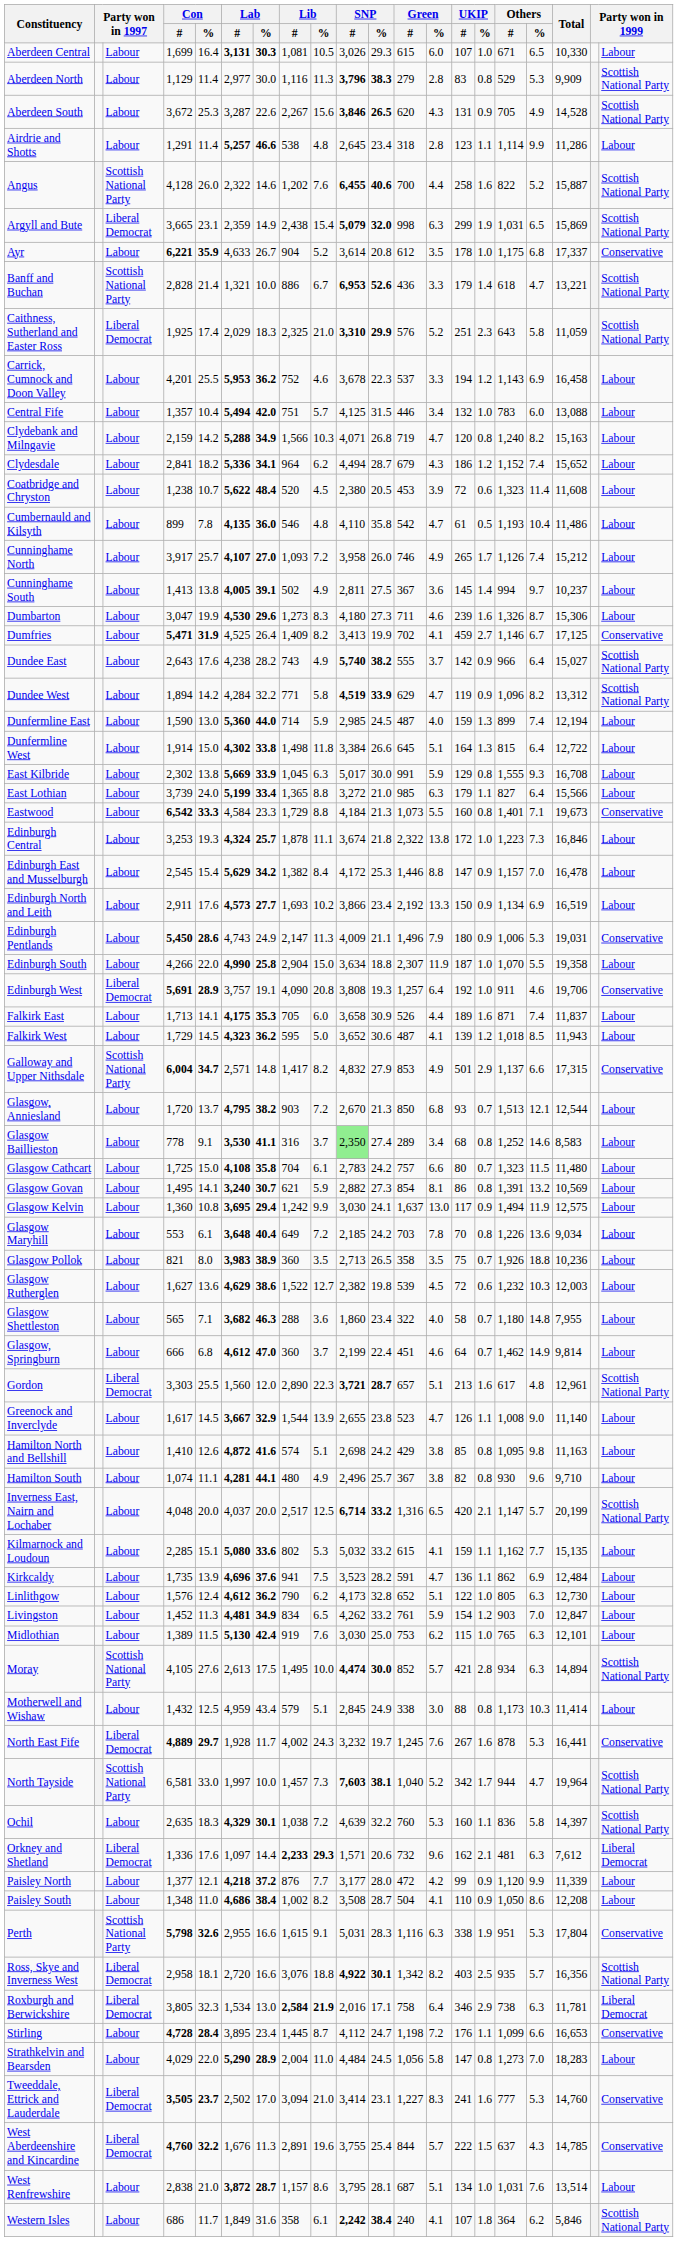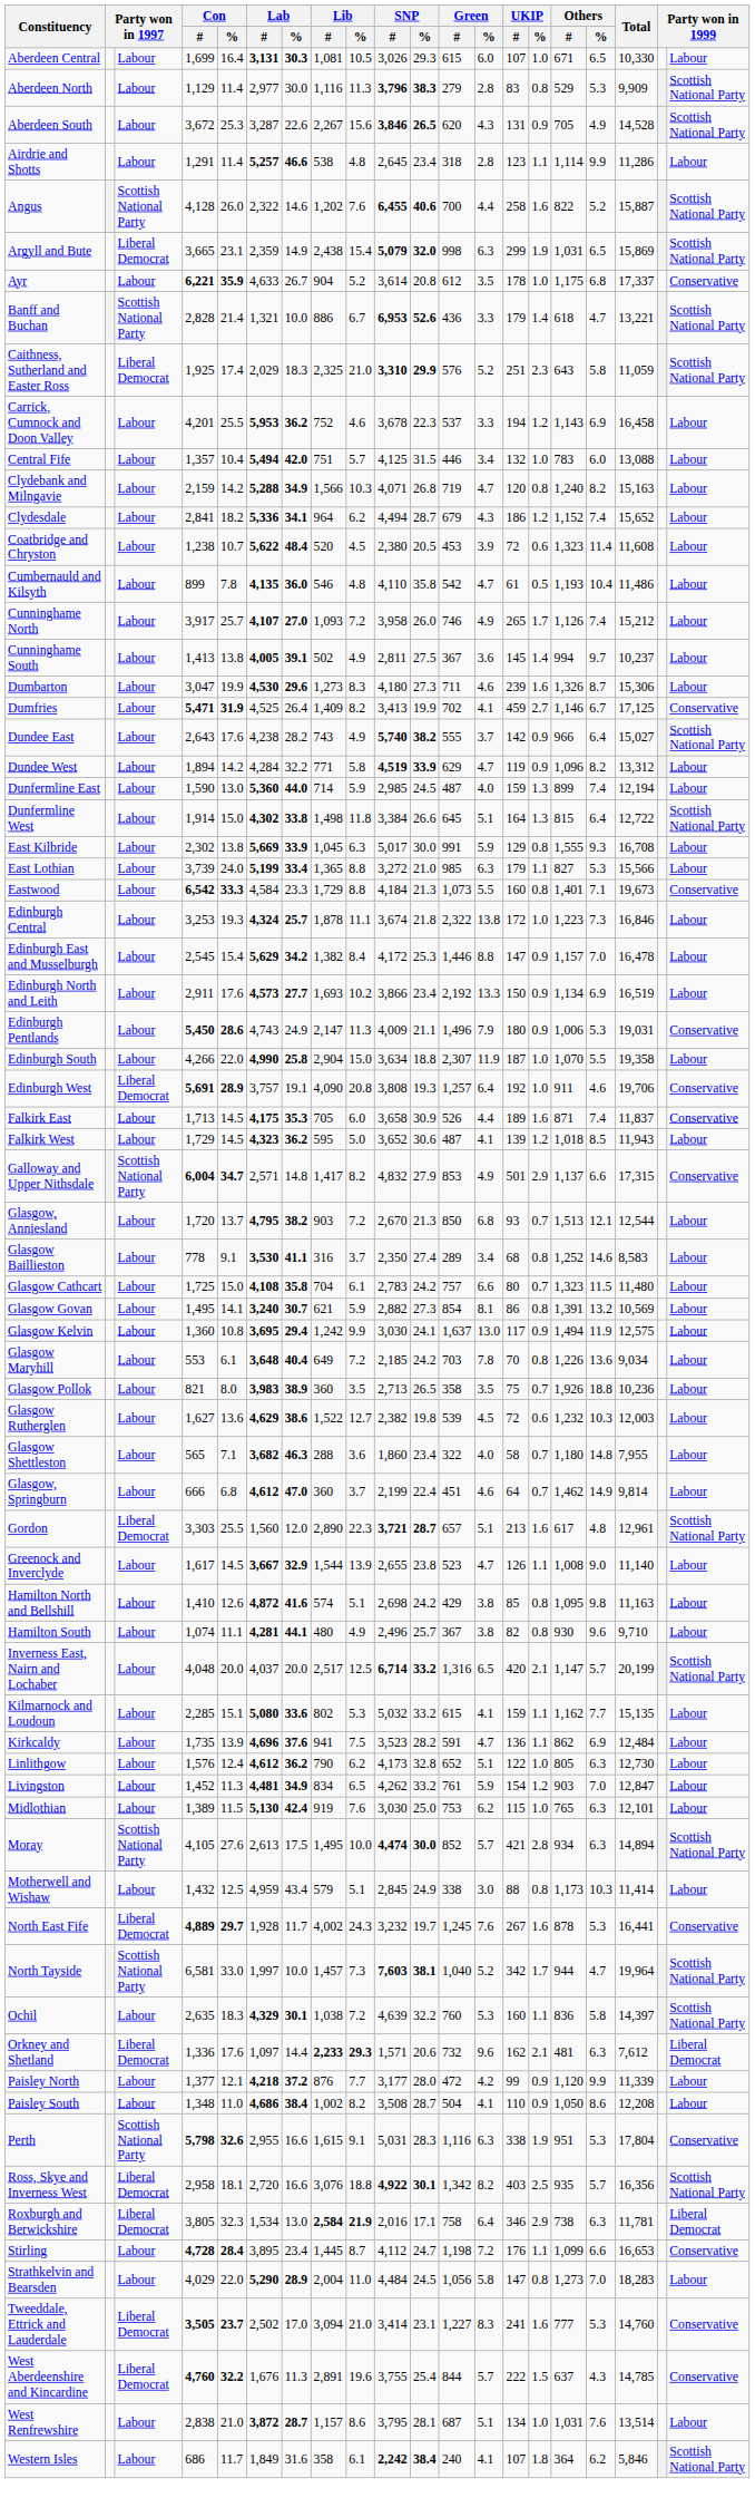Dundee West | column 20: Scottish National Party -> Labour
Dunfermline West | column 20: Labour -> Scottish National Party
East Lothian | Others / %: 6.4 -> 5.3
Falkirk East | Con / %: 14.1 -> 14.5
Falkirk East | column 20: Labour -> Conservative
Glasgow Baillieston | SNP / #: lightgreen background -> no background
